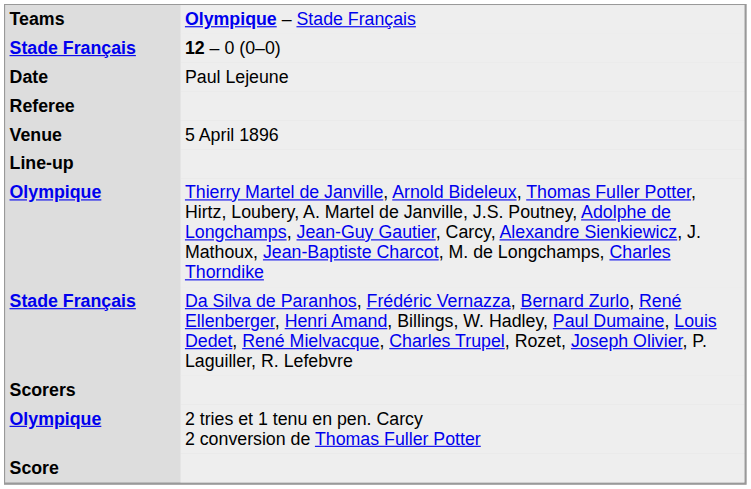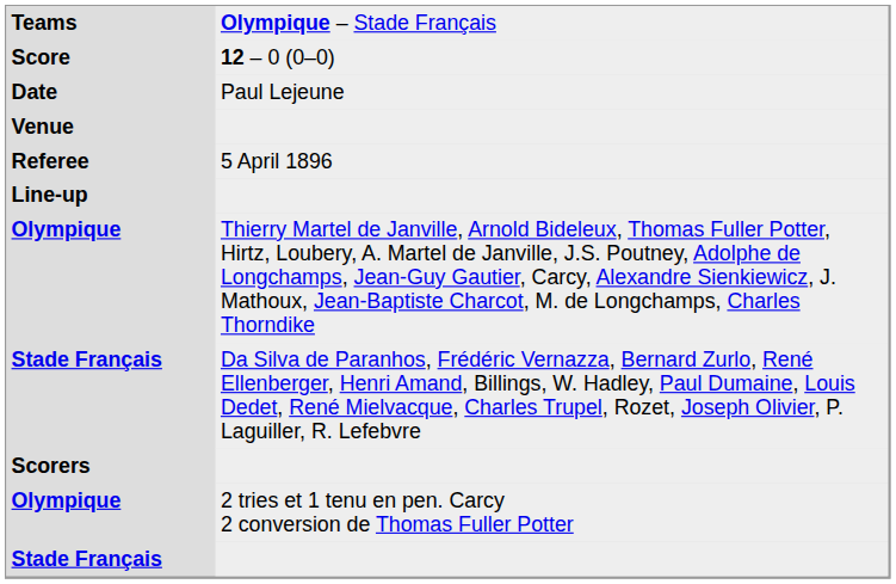row 2 | column 1: Stade Français -> Score
row 4 | column 1: Referee -> Venue
row 5 | column 1: Venue -> Referee
row 11 | column 1: Score -> Stade Français
